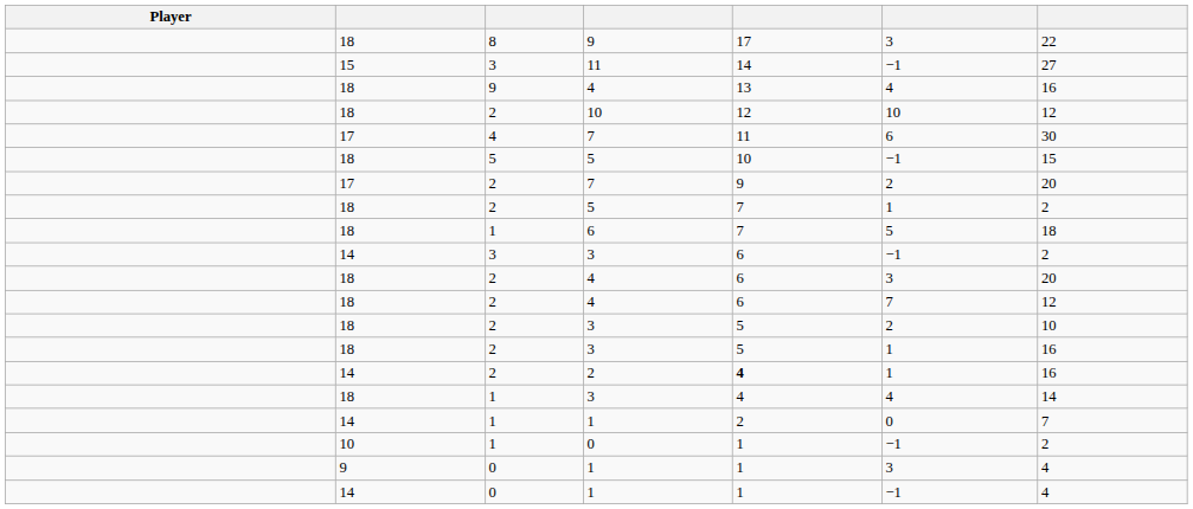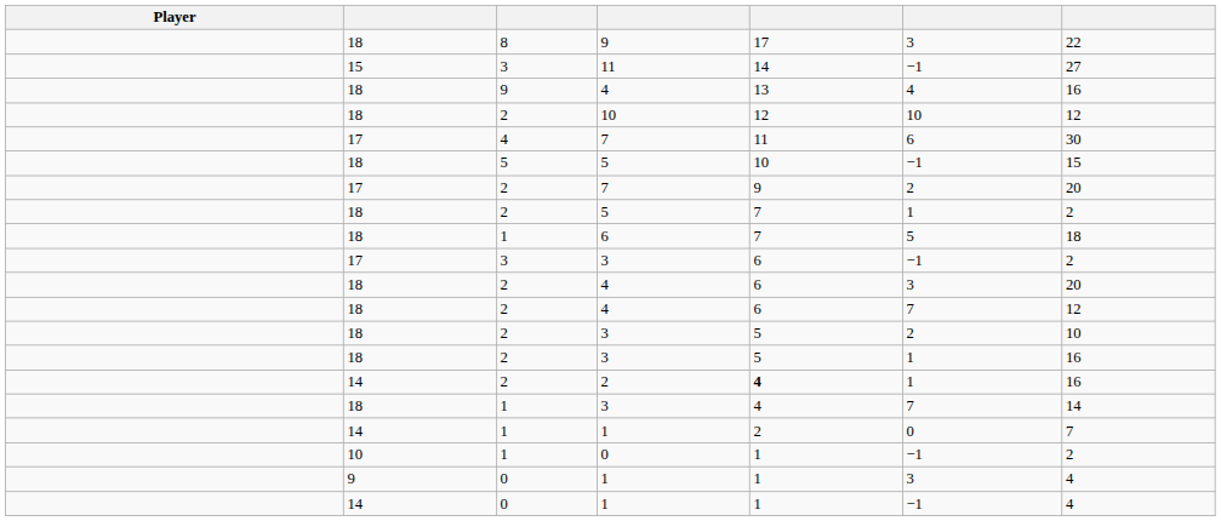row 11 | column 2: 14 -> 17
row 17 | column 6: 4 -> 7
